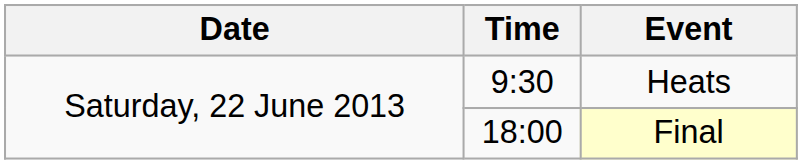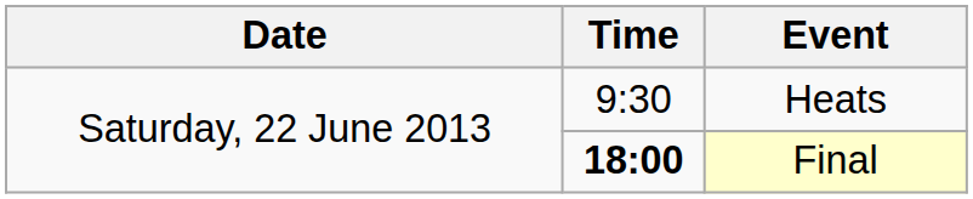Final | Time: normal -> bold
